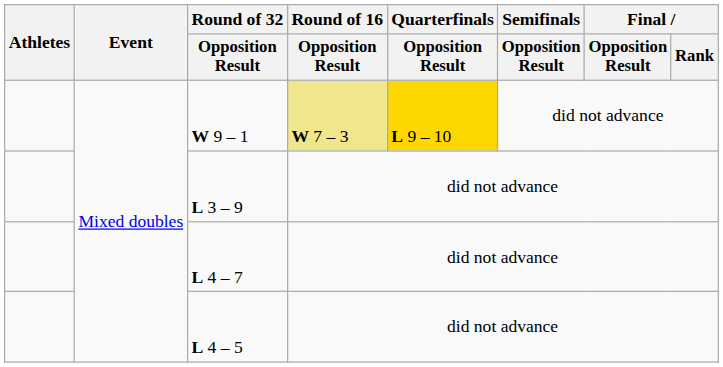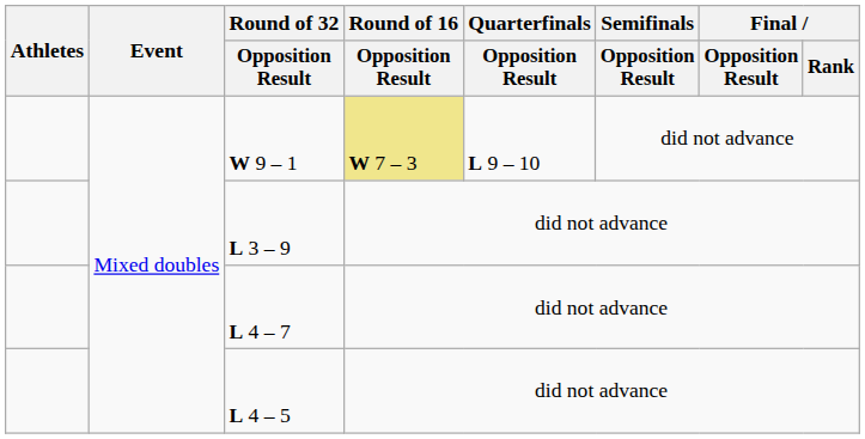W 9 – 1 | Quarterfinals / Opposition Result: gold background -> no background
